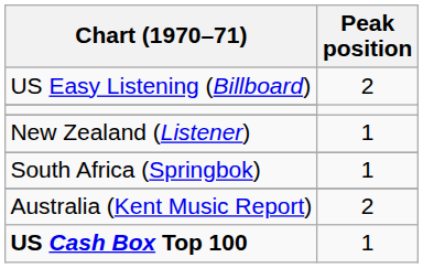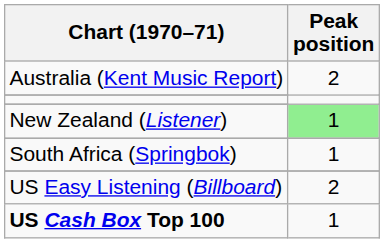row 2 | Chart (1970–71): US Easy Listening (Billboard) -> Australia (Kent Music Report)
row 4 | Peak position: no background -> lightgreen background
row 6 | Chart (1970–71): Australia (Kent Music Report) -> US Easy Listening (Billboard)
